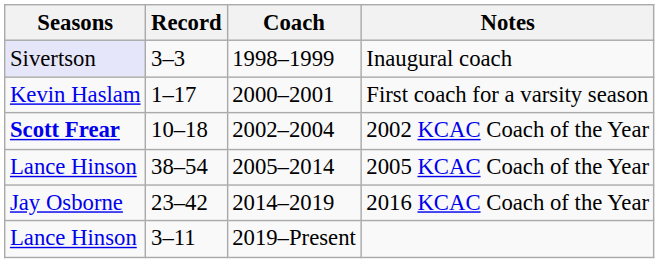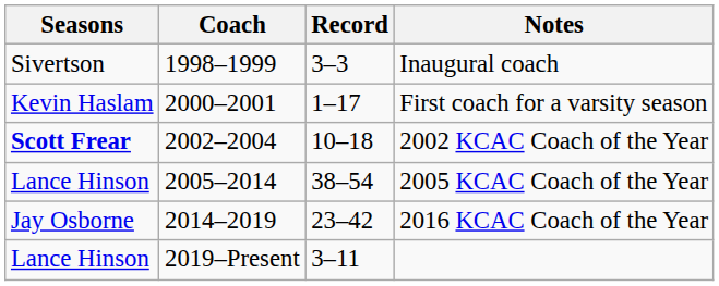columns swapped: Coach <-> Record
Inaugural coach | Seasons: lavender background -> no background
